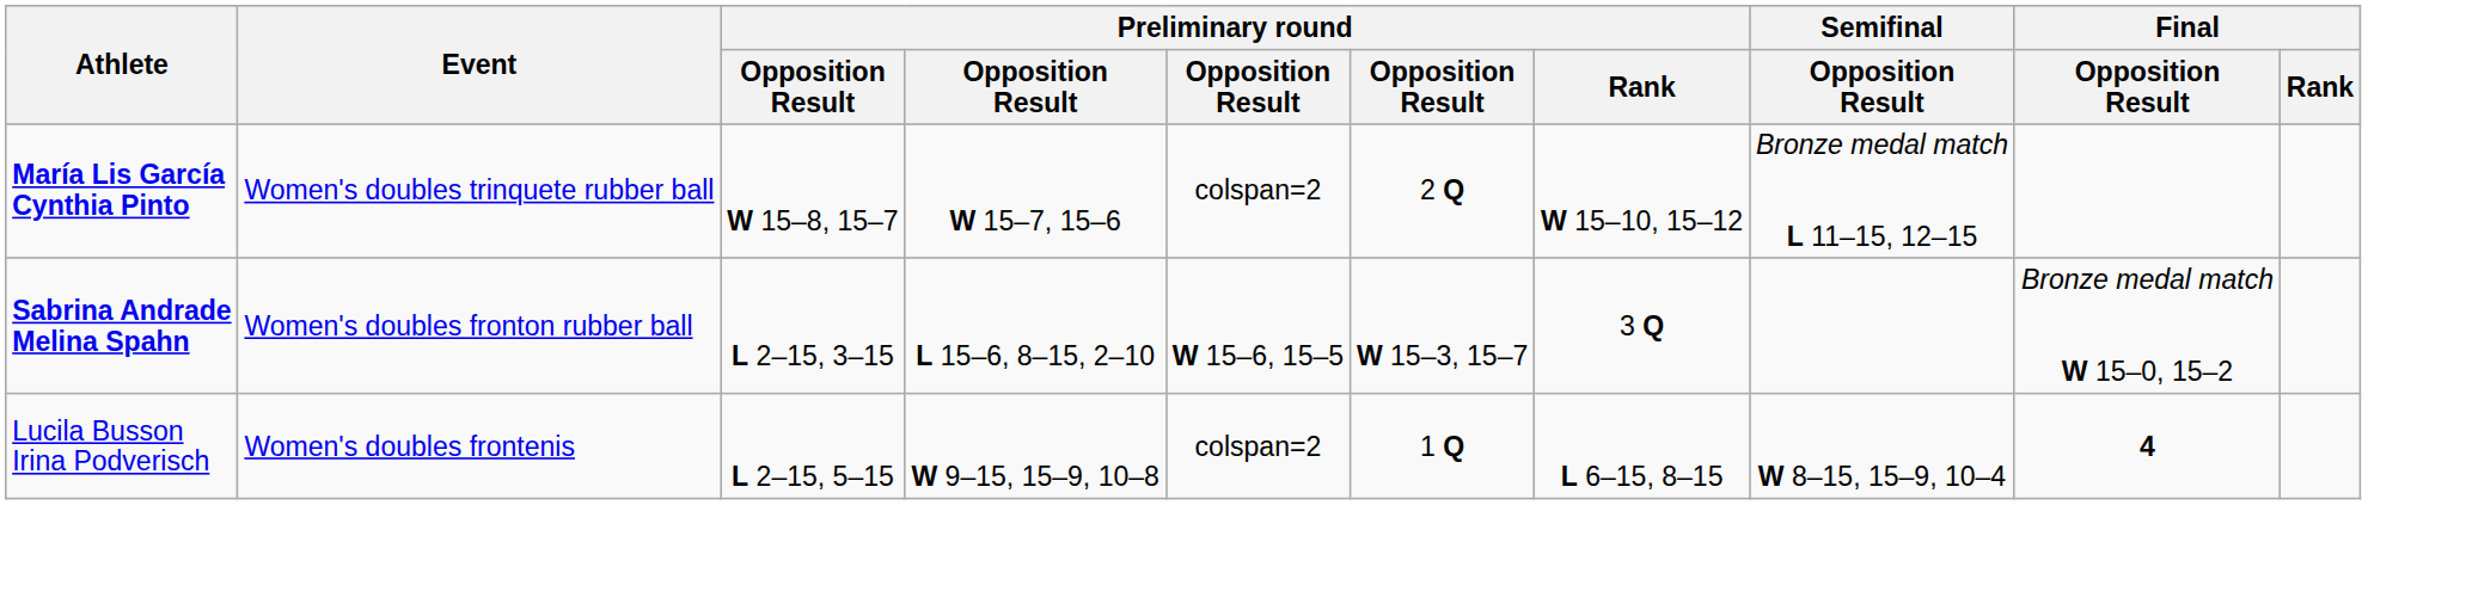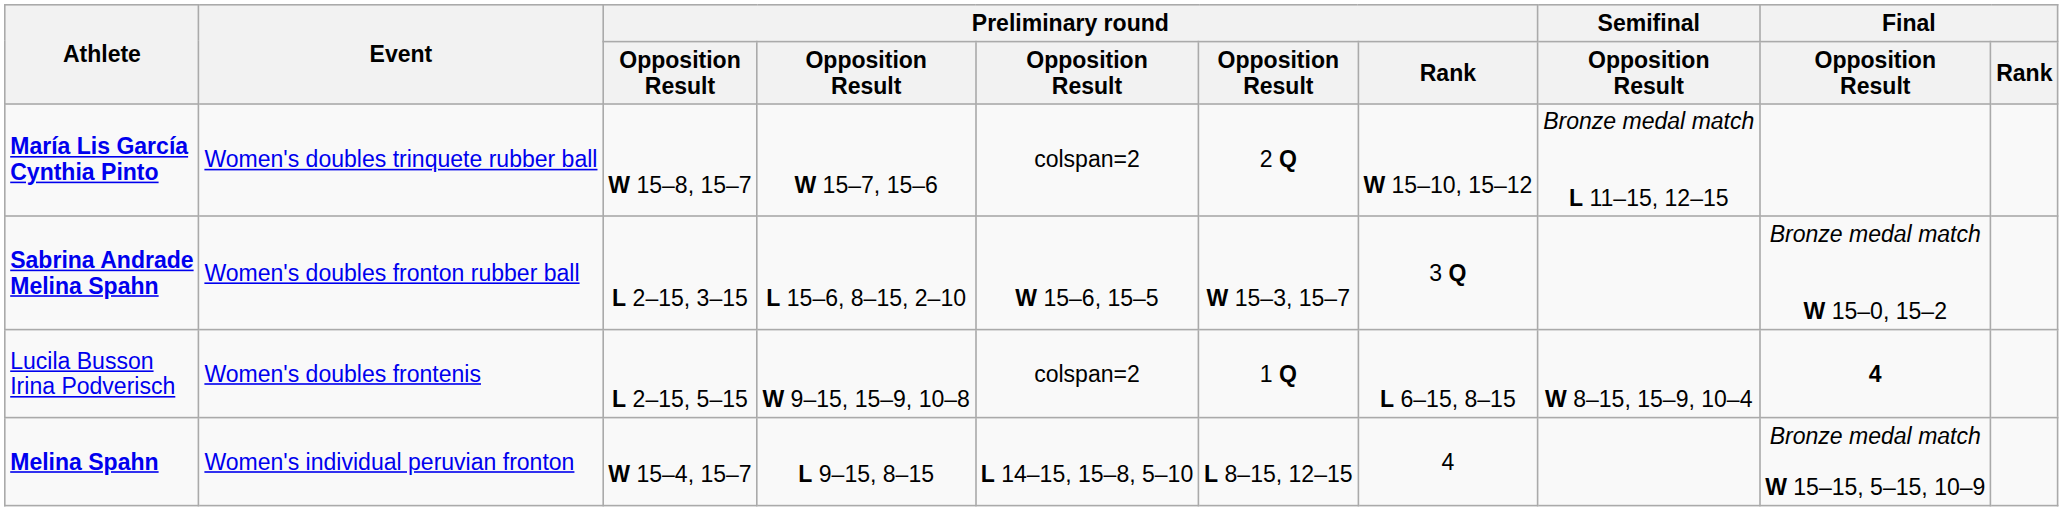+ row: Melina Spahn | Women's individual peruvian fronton | W 15–4, 15–7 | L 9–15, 8–15 | L 14–15, 15–8, 5–10 | L 8–15, 12–15 | 4 | Bronze medal match W 15–15, 5–15, 10–9
